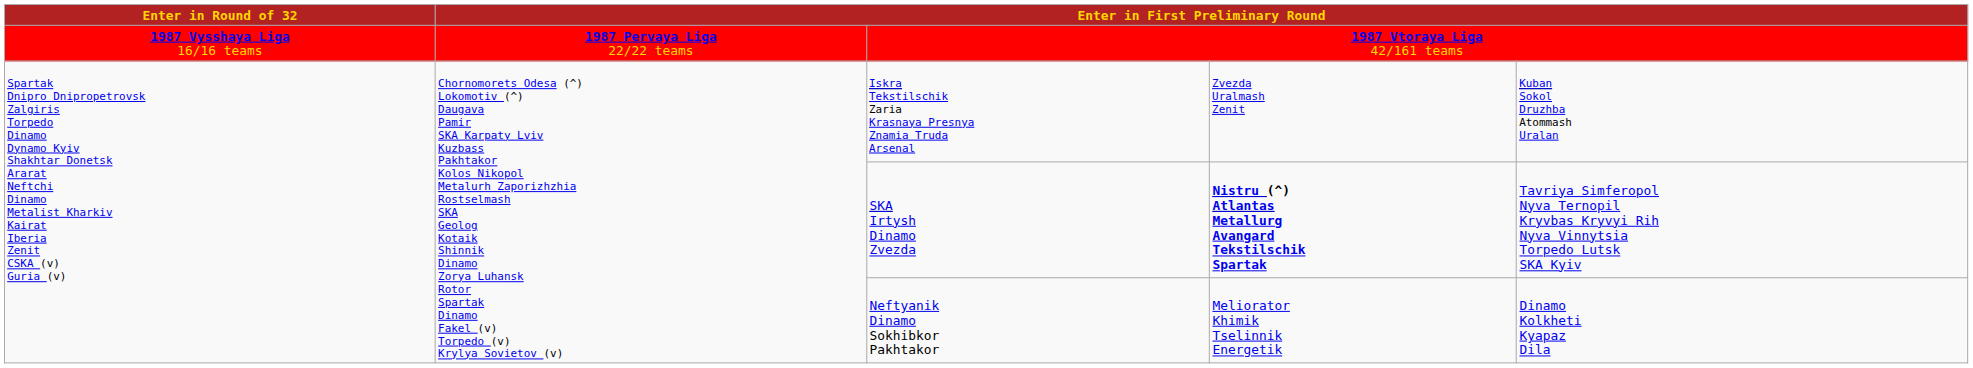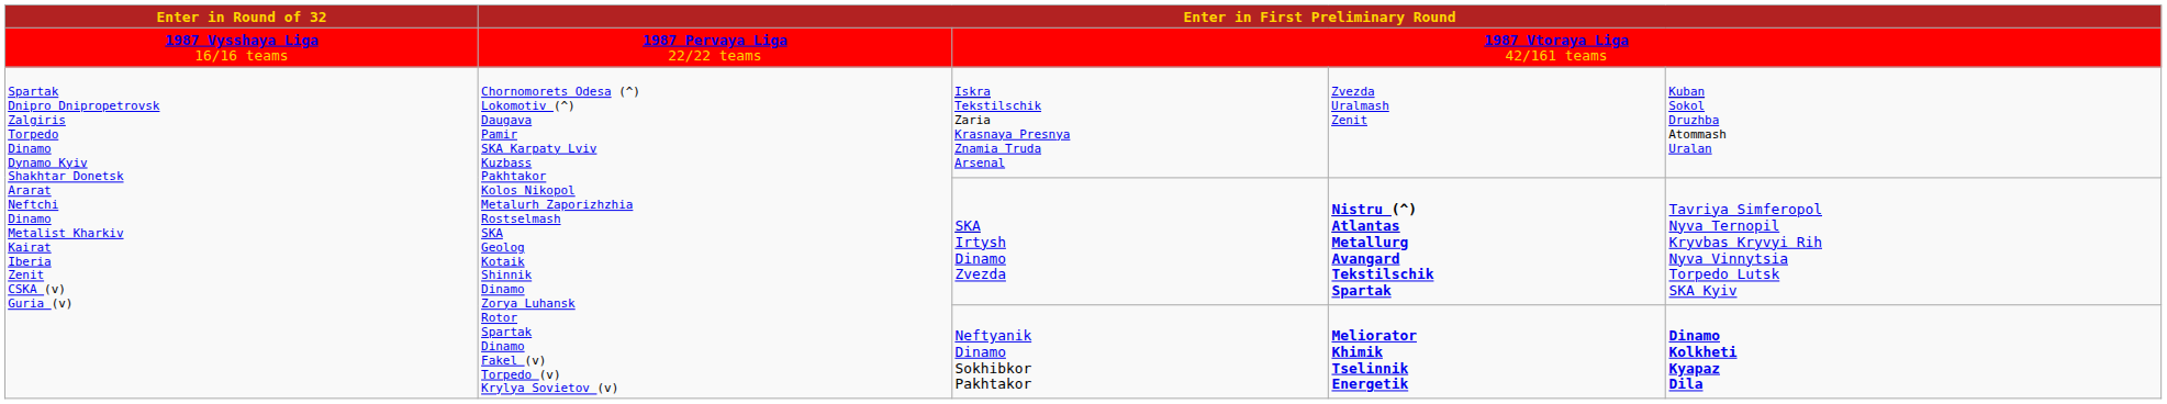Neftyanik Dinamo Sokhibkor Pakhtakor | column 4: normal -> bold
Neftyanik Dinamo Sokhibkor Pakhtakor | column 5: normal -> bold
